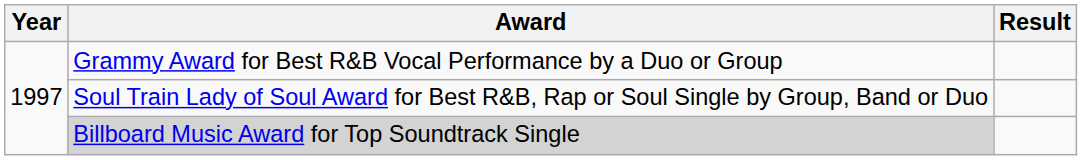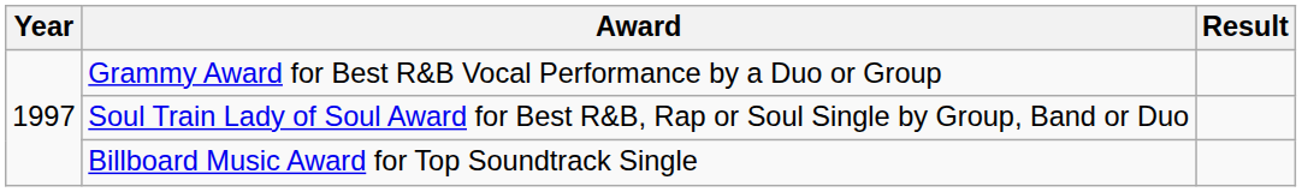Billboard Music Award for Top Soundtrack Single | Award: lightgrey background -> no background
